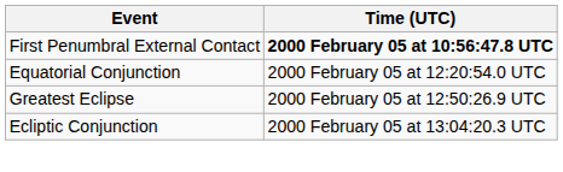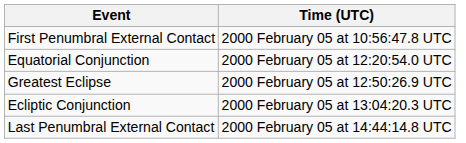First Penumbral External Contact | Time (UTC): bold -> normal
+ row: Last Penumbral External Contact | 2000 February 05 at 14:44:14.8 UTC
